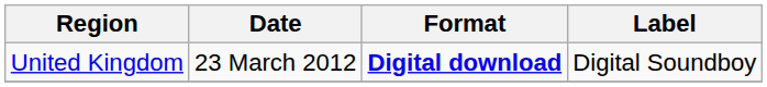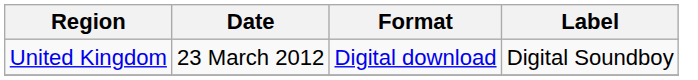United Kingdom | Format: bold -> normal
